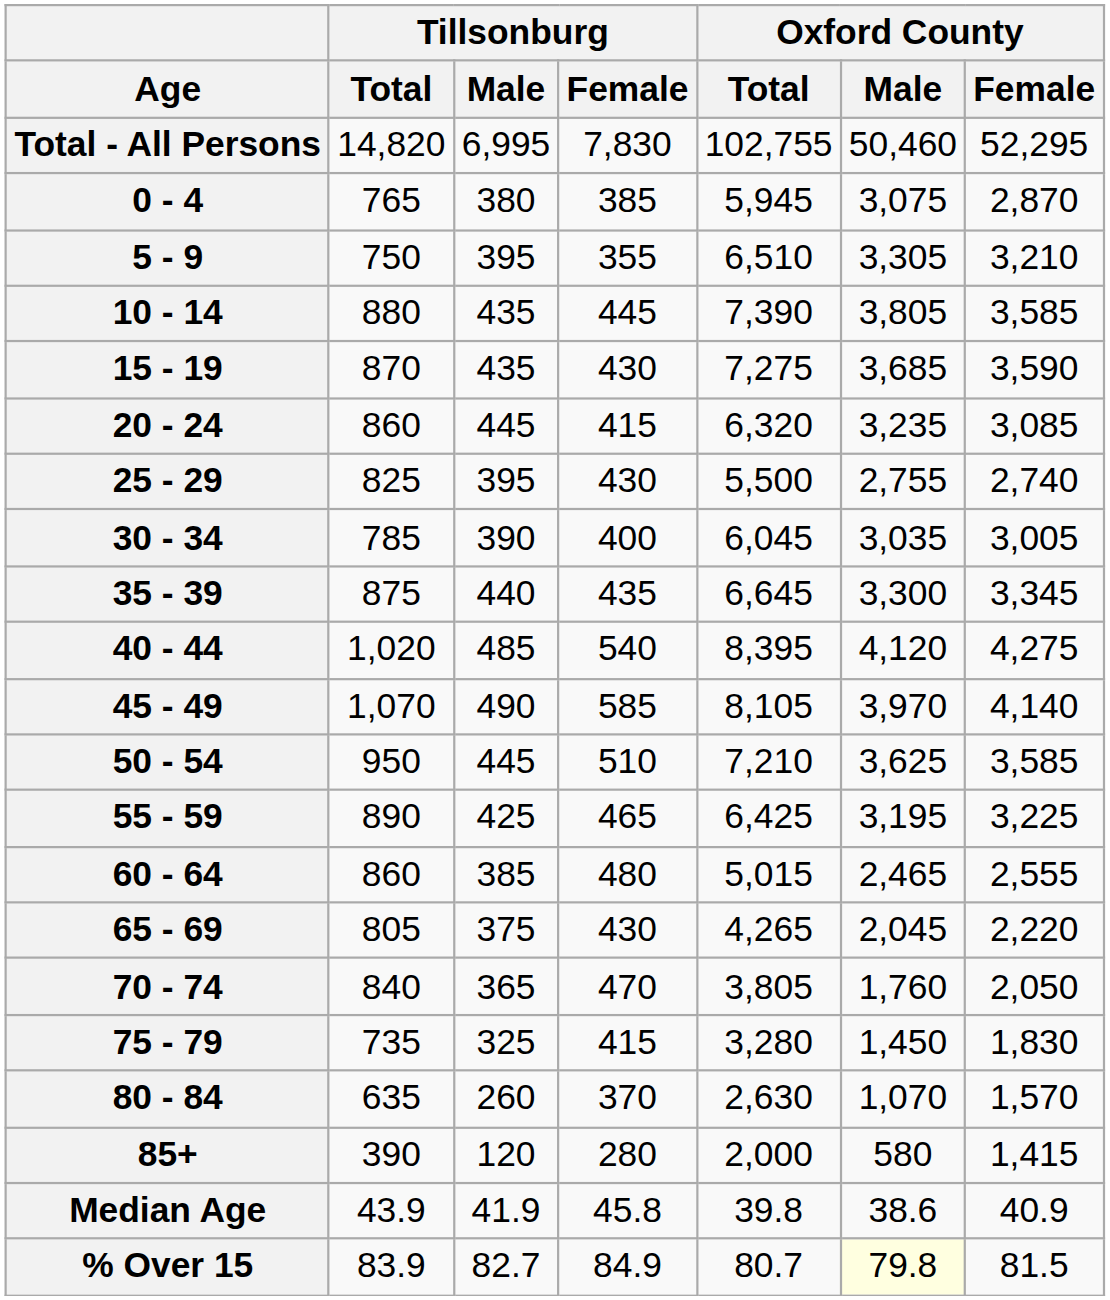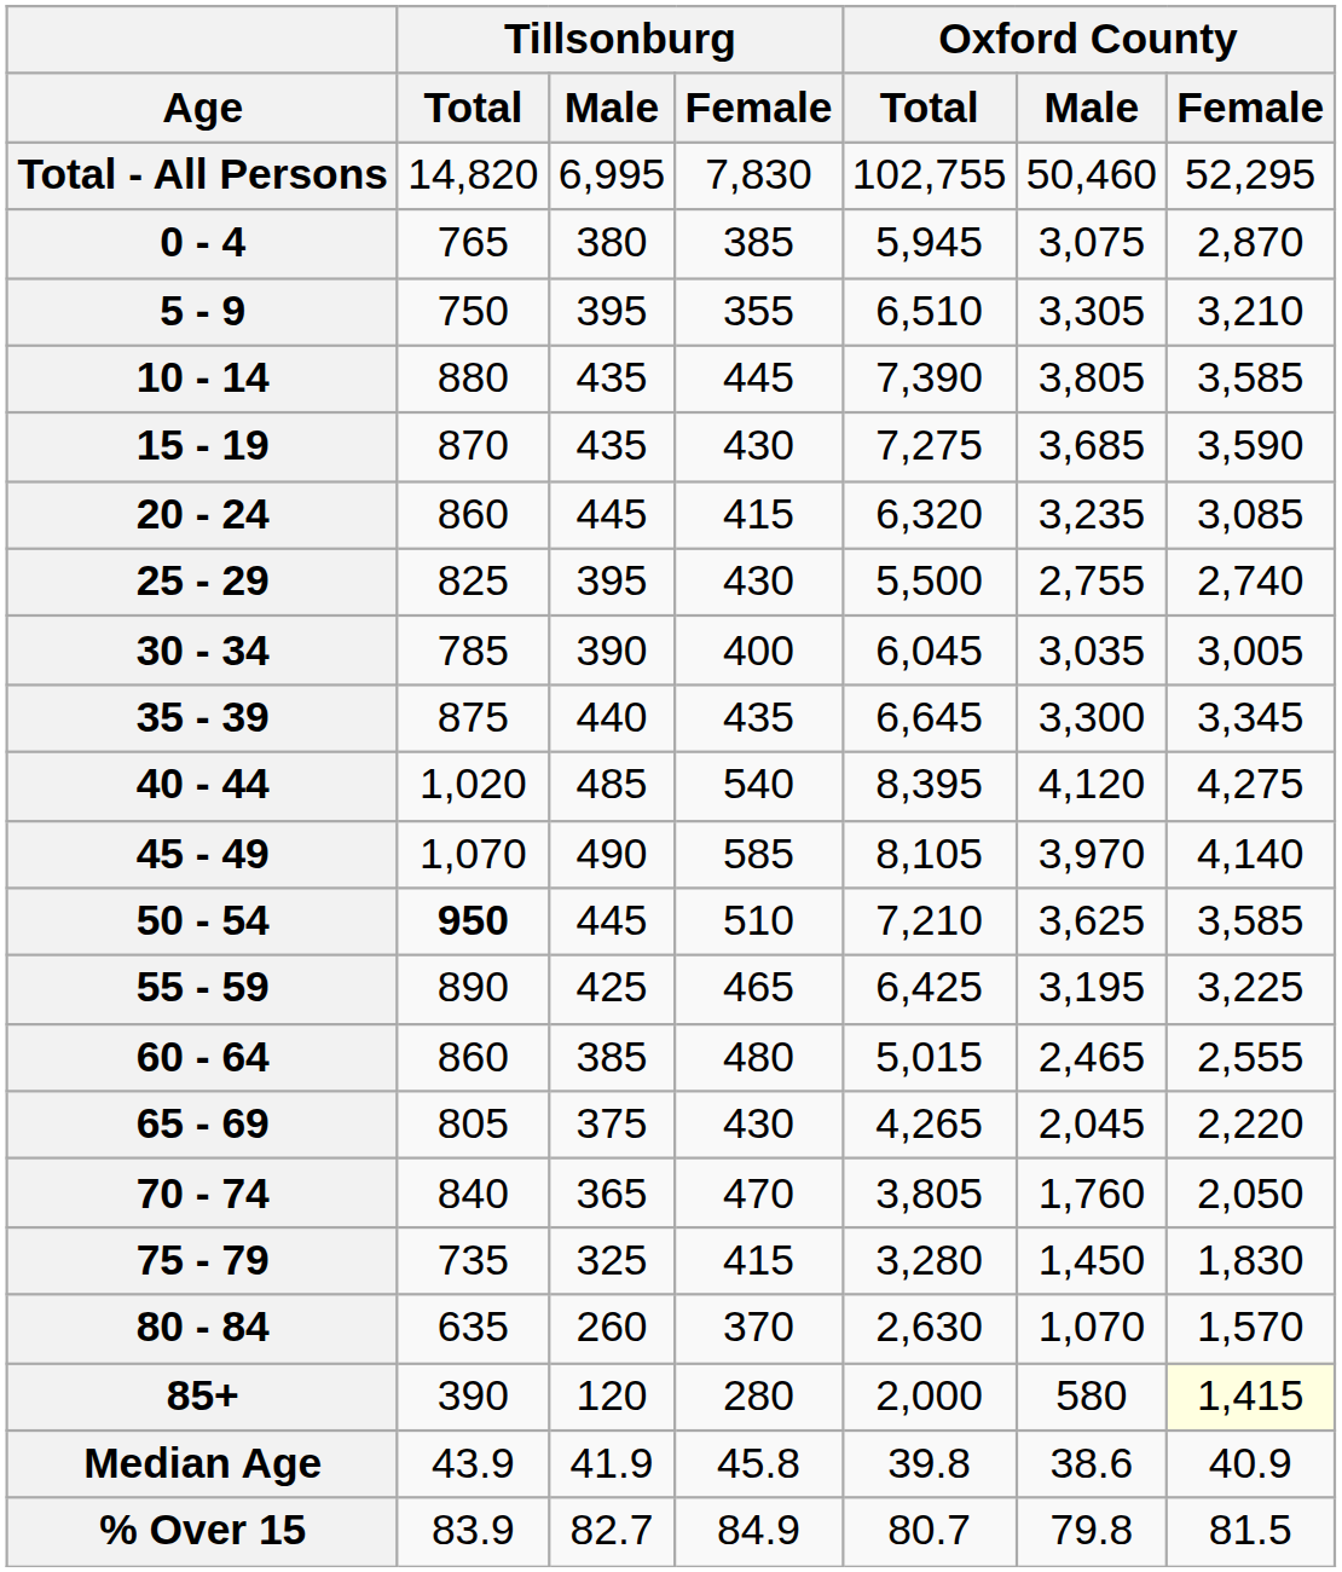50 - 54 | Tillsonburg / Total: normal -> bold
85+ | Oxford County / Female: no background -> lightyellow background
% Over 15 | Oxford County / Male: lightyellow background -> no background
